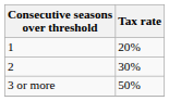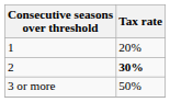2 | Tax rate: normal -> bold
